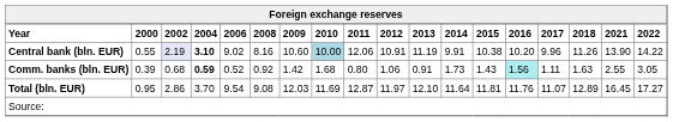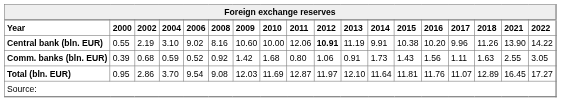Central bank (bln. EUR) | 2002: lavender background -> no background
Central bank (bln. EUR) | 2004: bold -> normal
Central bank (bln. EUR) | 2010: lightblue background -> no background
Central bank (bln. EUR) | 2012: normal -> bold
Comm. banks (bln. EUR) | 2004: bold -> normal
Comm. banks (bln. EUR) | 2016: paleturquoise background -> no background
